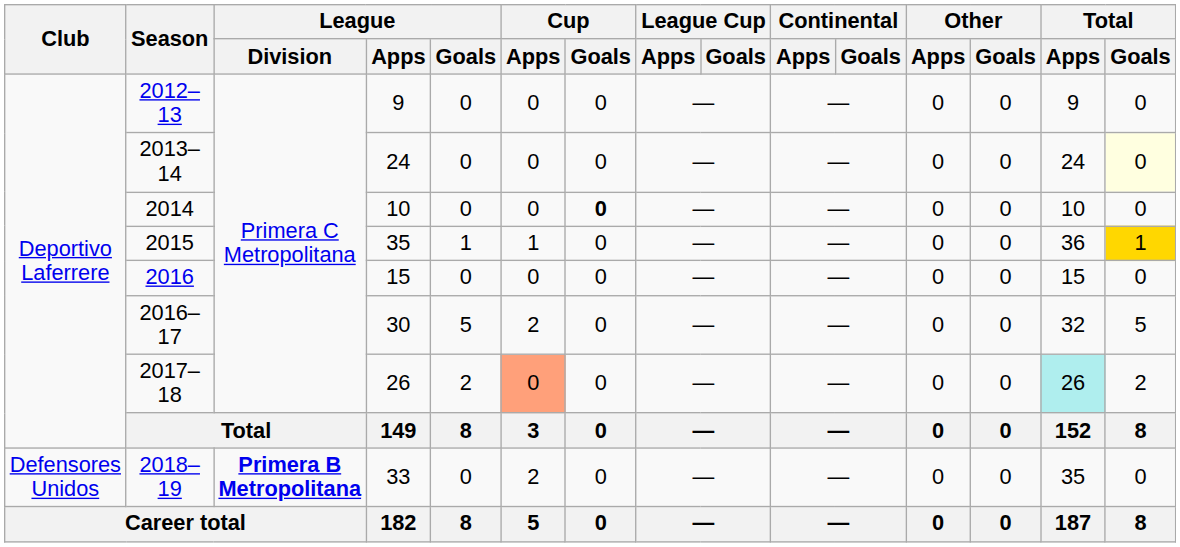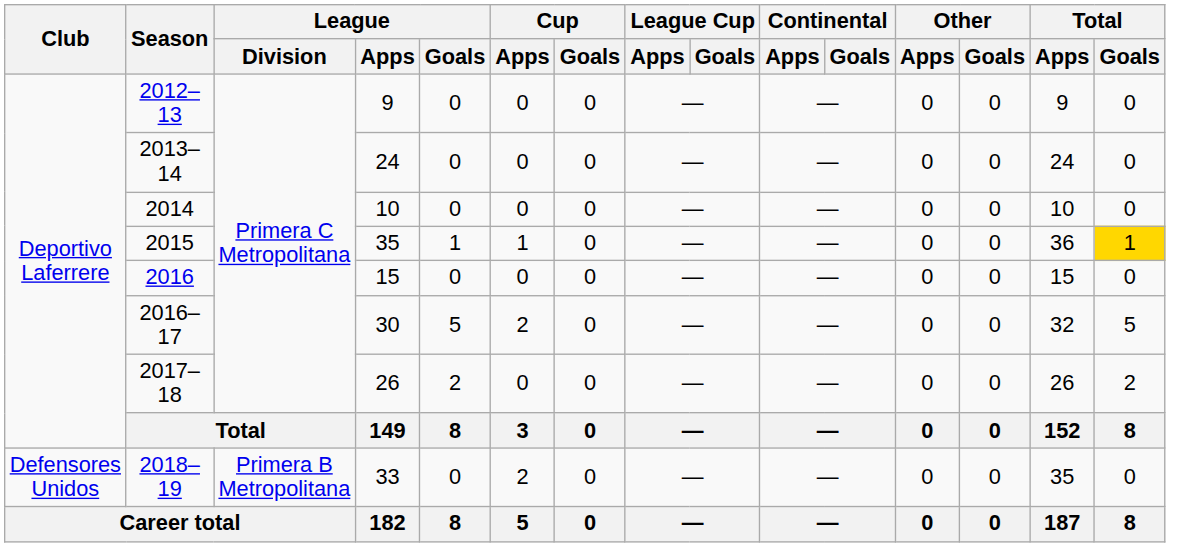2013–14 | Total / Goals: lightyellow background -> no background
2014 | Cup / Goals: bold -> normal
2017–18 | Cup / Apps: lightsalmon background -> no background
2017–18 | Total / Apps: paleturquoise background -> no background
2018–19 | League / Division: bold -> normal
